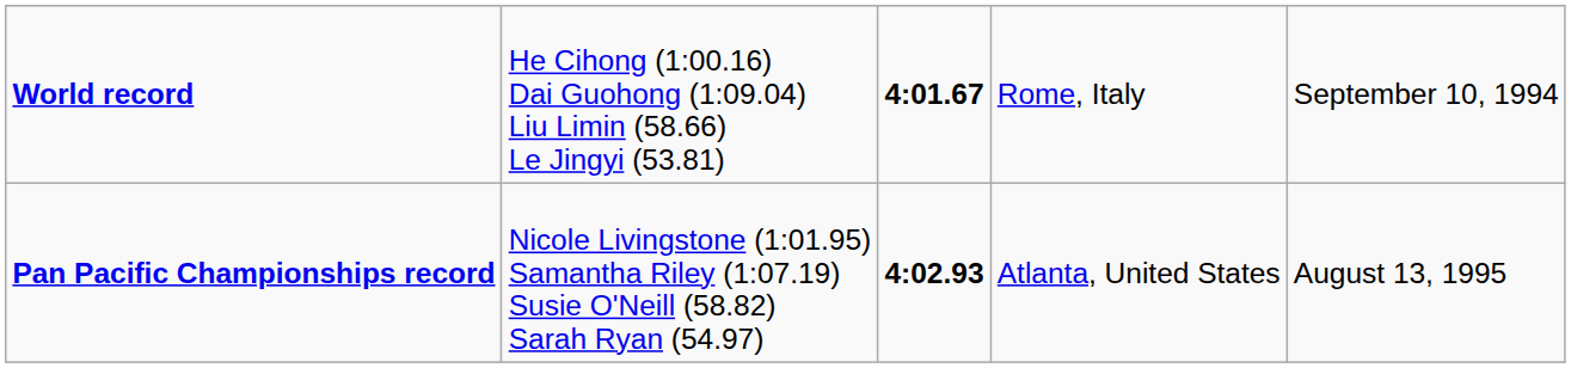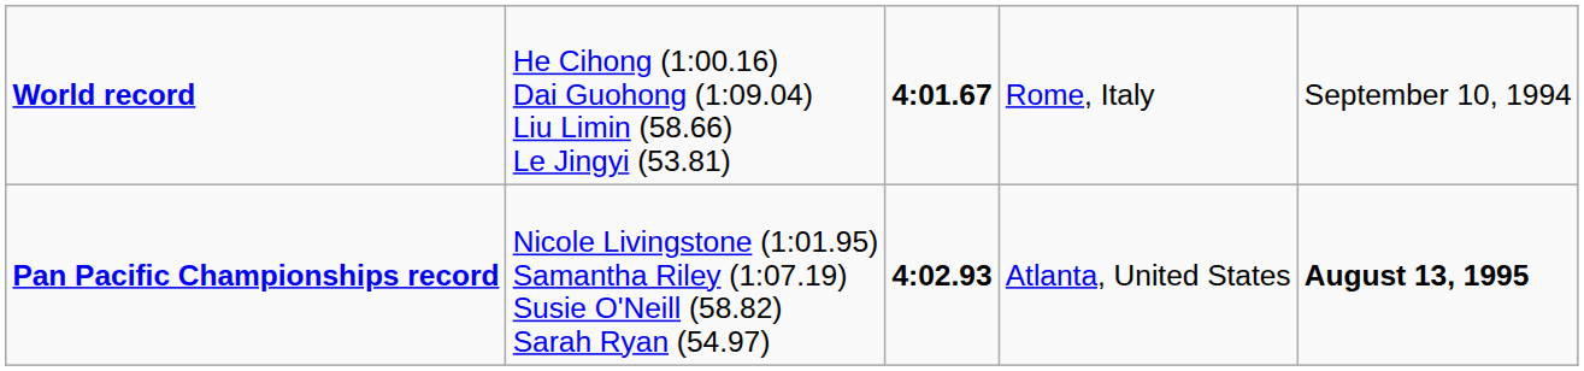Pan Pacific Championships record | column 5: normal -> bold
